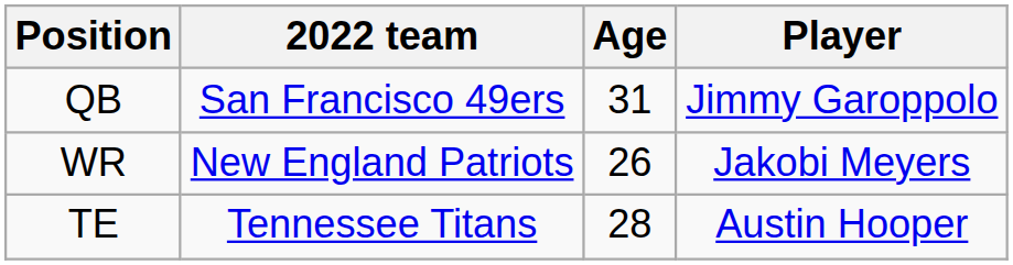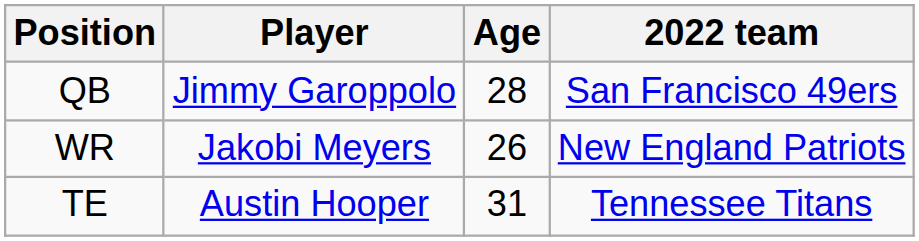columns swapped: Player <-> 2022 team
QB | Age: 31 -> 28
TE | Age: 28 -> 31
